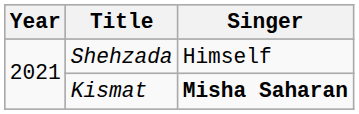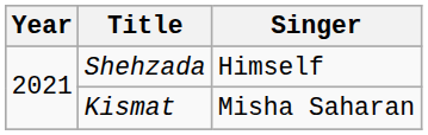Kismat | Singer: bold -> normal
